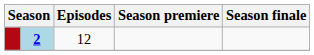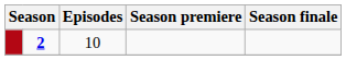row 2 | column 2: lightblue background -> no background
row 2 | Episodes: 12 -> 10
